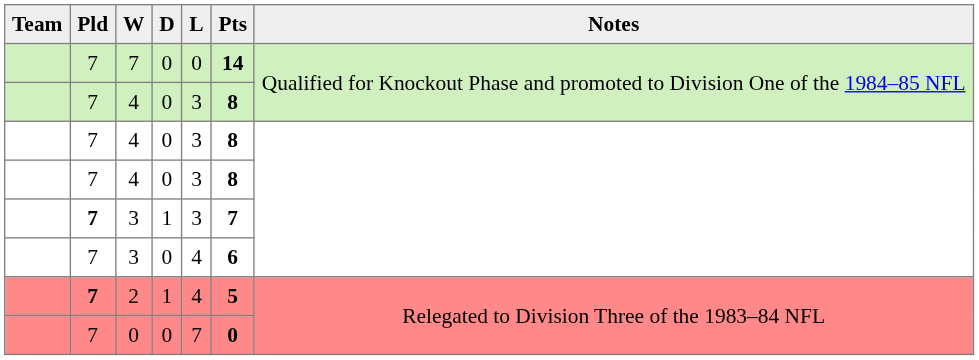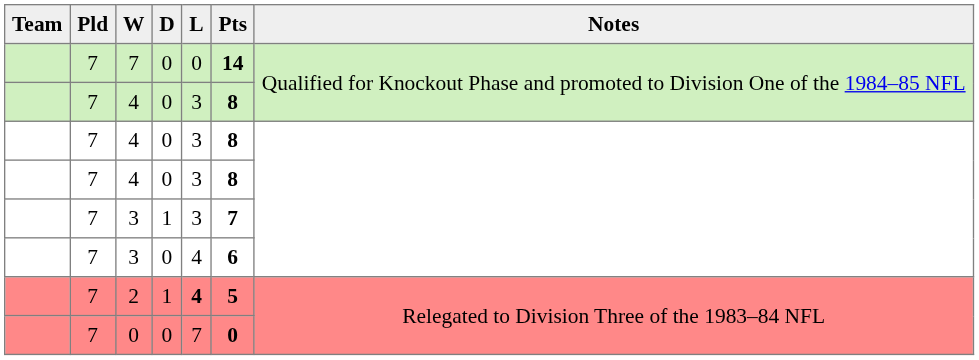3 / 1 | Pld: bold -> normal
2 | Pld: bold -> normal
2 | L: normal -> bold
